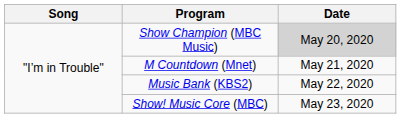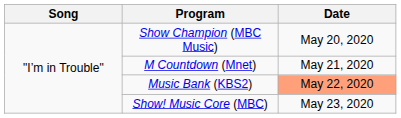Show Champion (MBC Music) | Date: lightgrey background -> no background
Music Bank (KBS2) | Date: no background -> lightsalmon background
